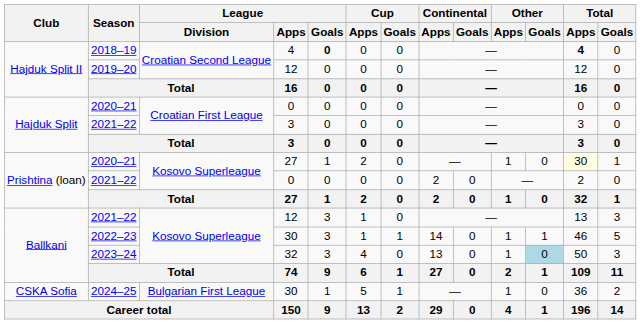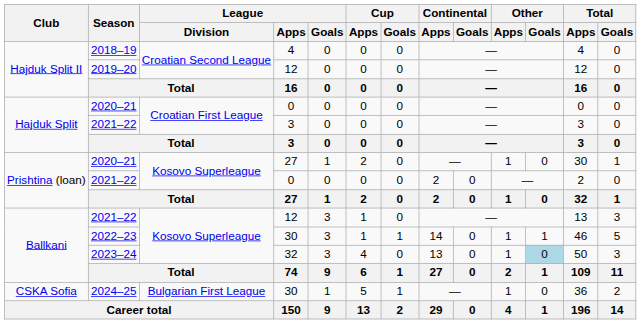2018–19 | League / Goals: bold -> normal
2018–19 | Total / Apps: bold -> normal
2020–21 / 27 | Total / Apps: lightyellow background -> no background
